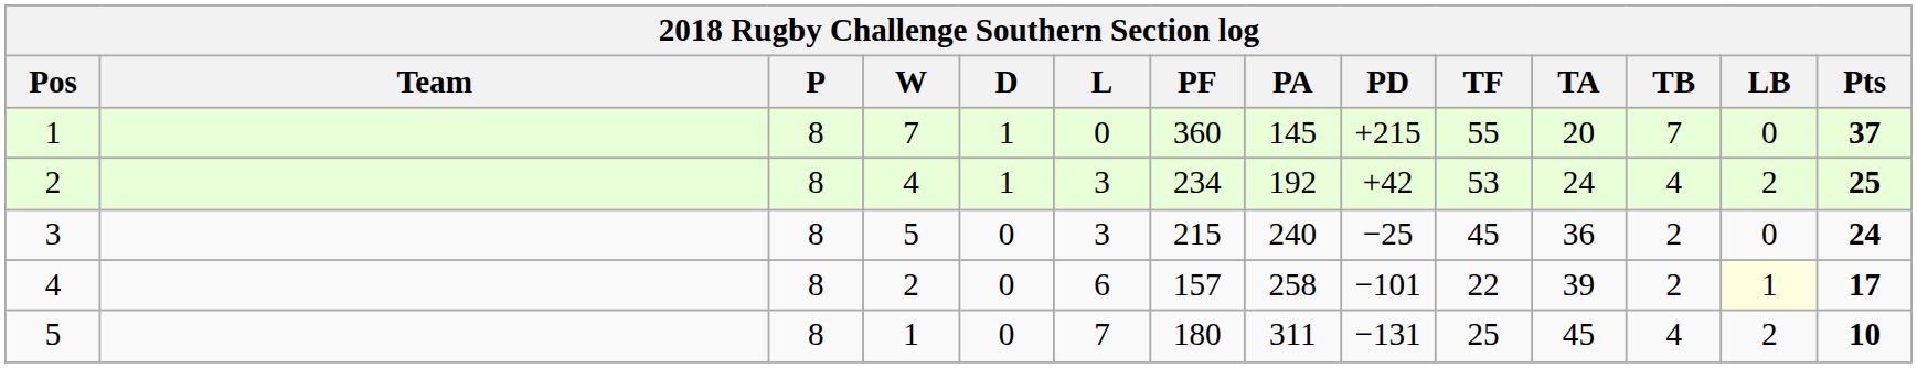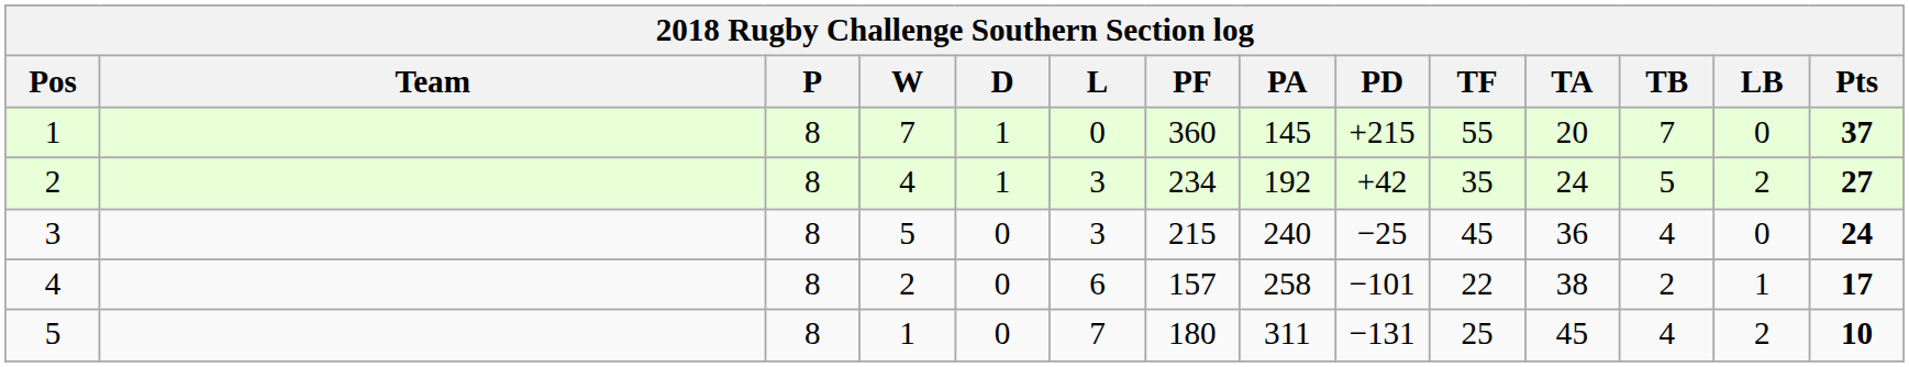row 4 | TF: 53 -> 35
row 4 | TB: 4 -> 5
row 4 | Pts: 25 -> 27
row 5 | TB: 2 -> 4
row 6 | TA: 39 -> 38
row 6 | LB: lightyellow background -> no background
